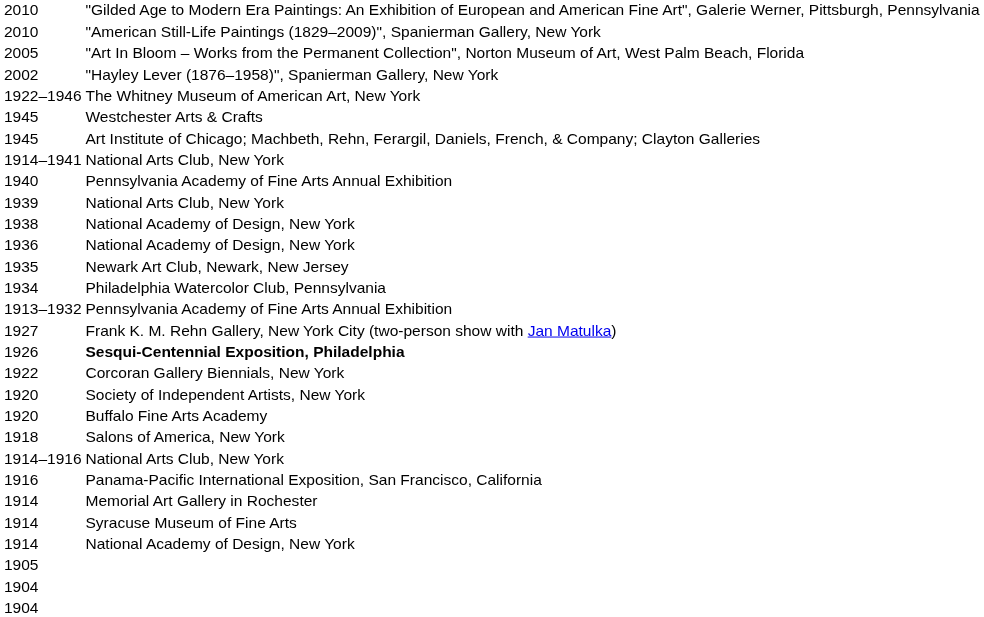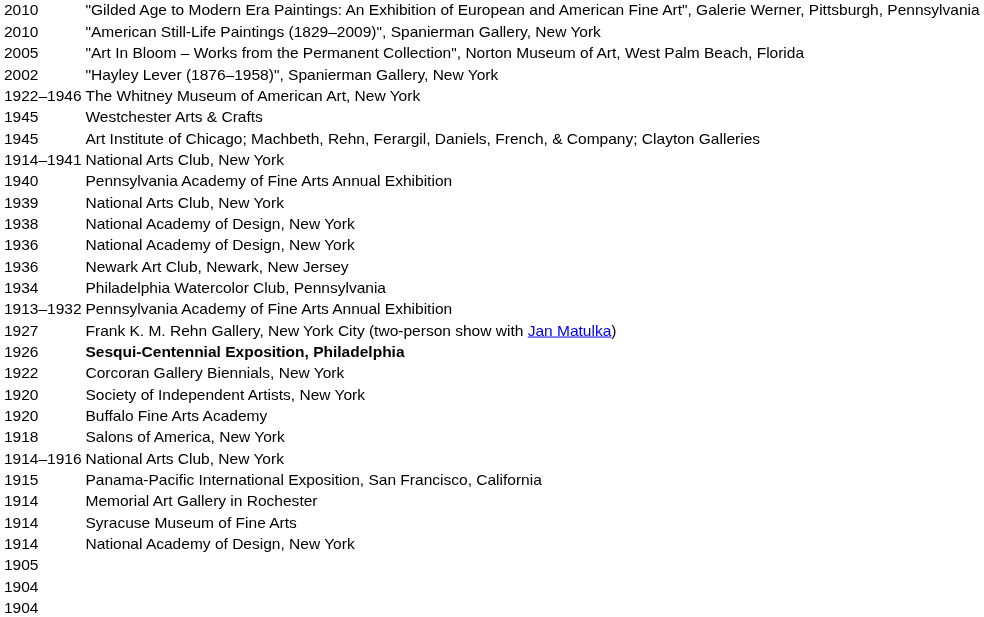row 13 | column 1: 1935 -> 1936
row 23 | column 1: 1916 -> 1915
